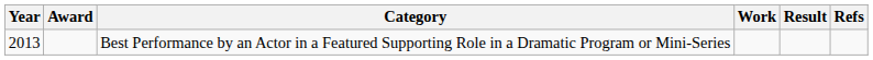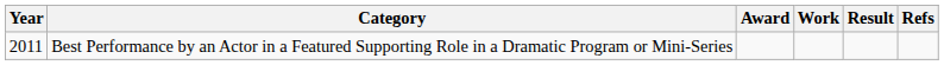columns swapped: Award <-> Category
row 2 | Year: 2013 -> 2011
